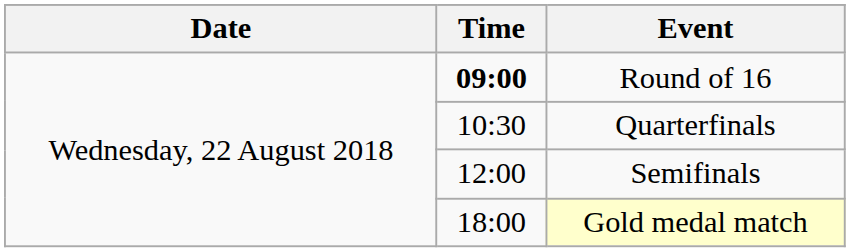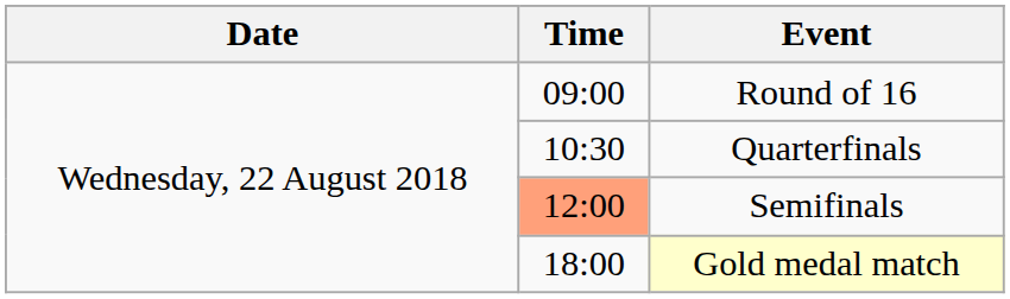Round of 16 | Time: bold -> normal
Semifinals | Time: no background -> lightsalmon background
